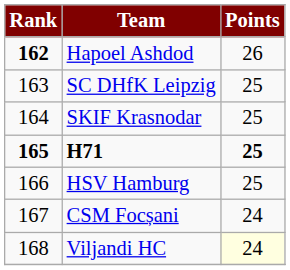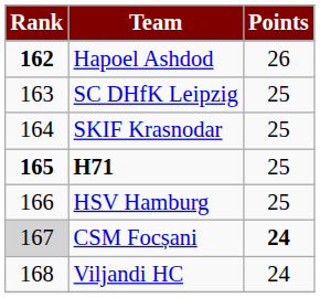H71 | Points: bold -> normal
CSM Focșani | Rank: no background -> lightgrey background
CSM Focșani | Points: normal -> bold
Viljandi HC | Points: lightyellow background -> no background
